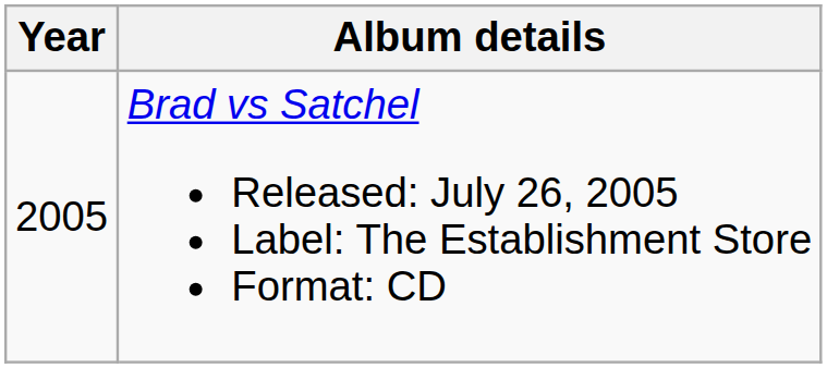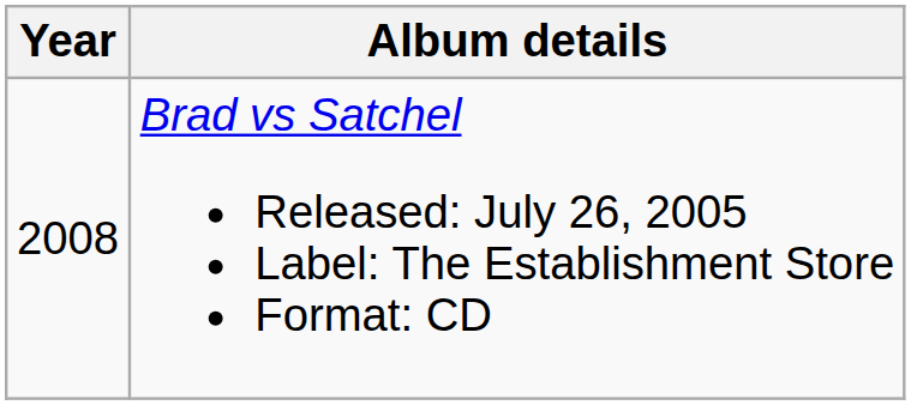row 2 | Year: 2005 -> 2008
